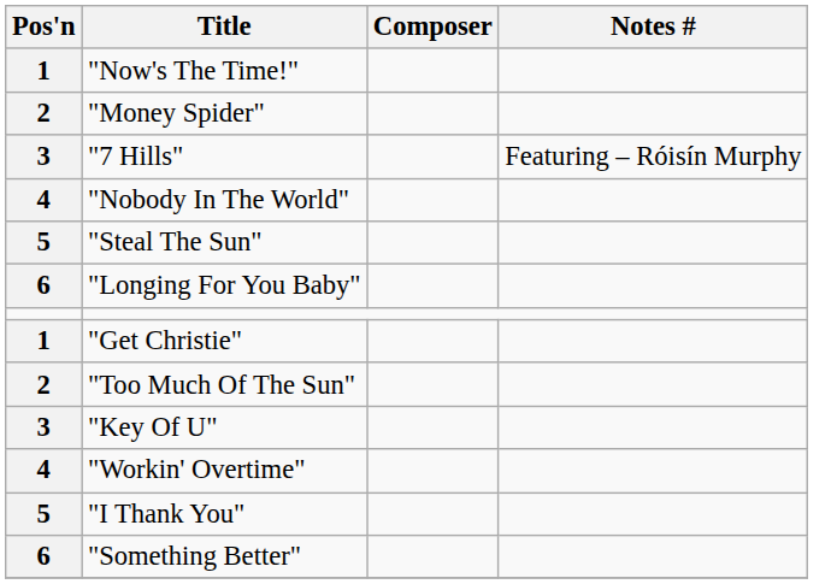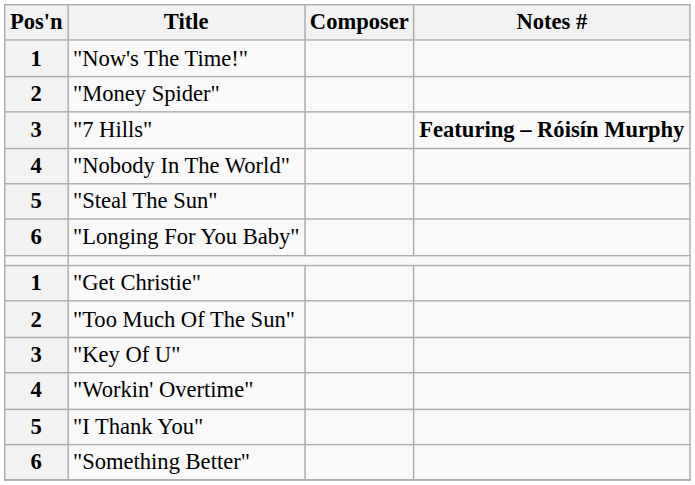"7 Hills" | Notes #: normal -> bold
